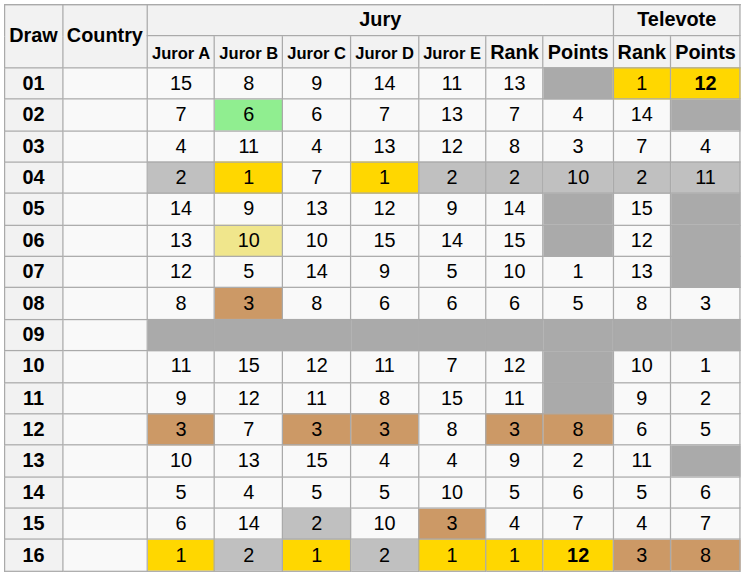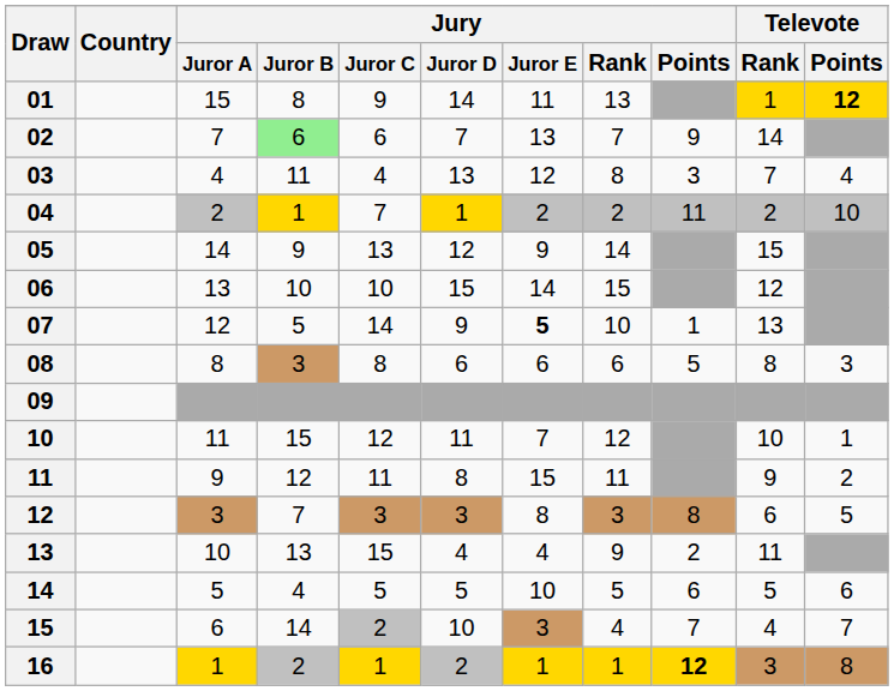02 | Jury / Points: 4 -> 9
04 | Jury / Points: 10 -> 11
04 | Televote / Points: 11 -> 10
06 | Jury / Juror B: khaki background -> no background
07 | Jury / Juror E: normal -> bold
